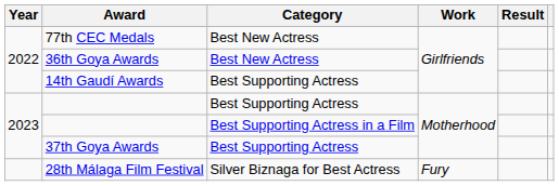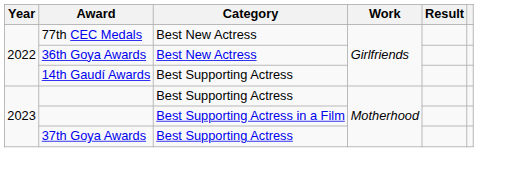- row: 28th Málaga Film Festival | Silver Biznaga for Best Actress | Fury
